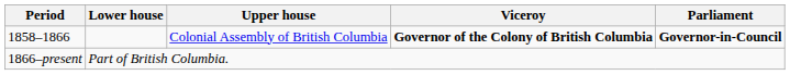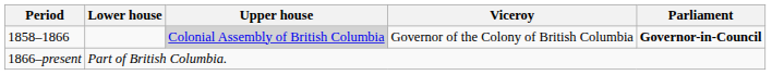1858–1866 | Upper house: no background -> lightgrey background
1858–1866 | Viceroy: bold -> normal
